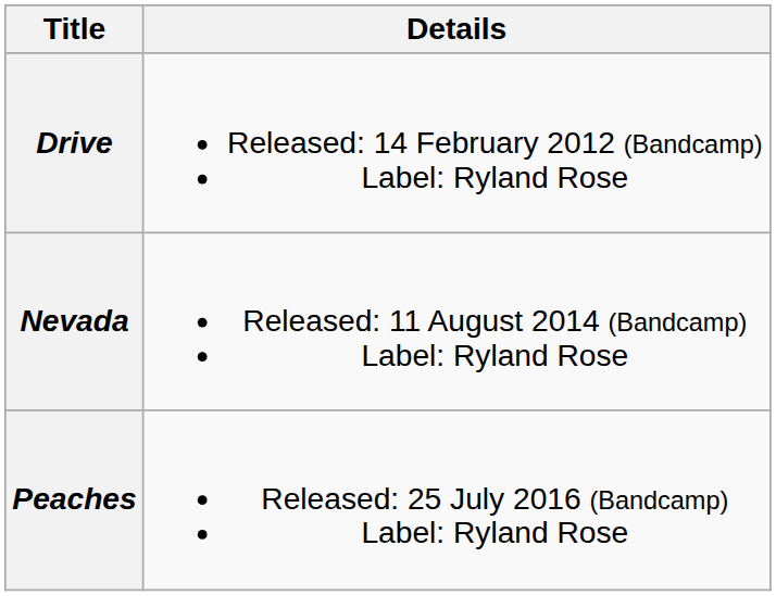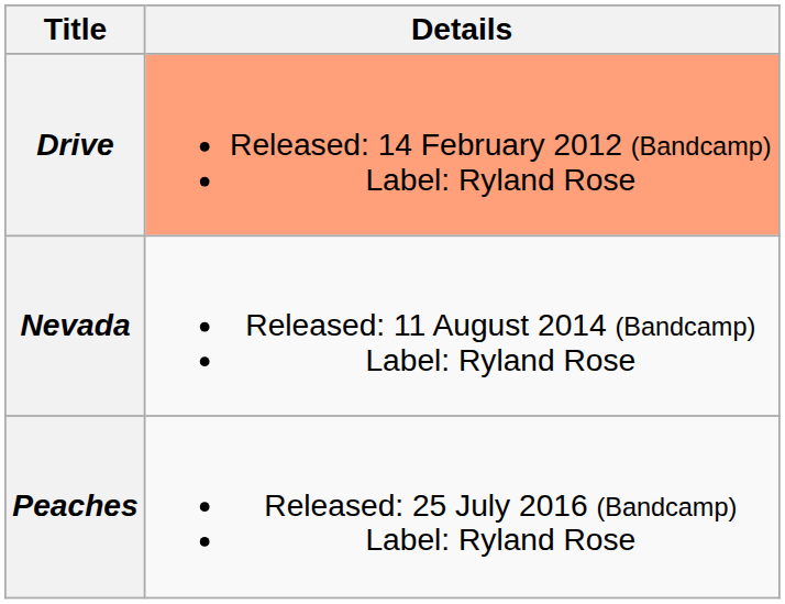Drive | Details: no background -> lightsalmon background
